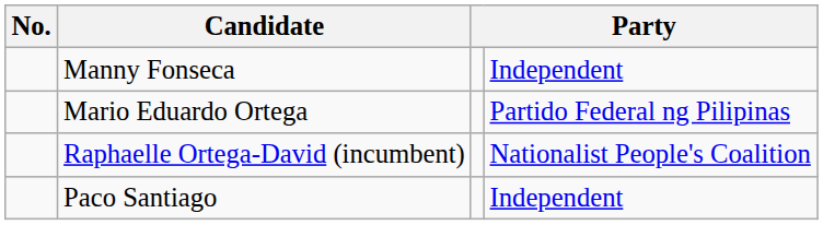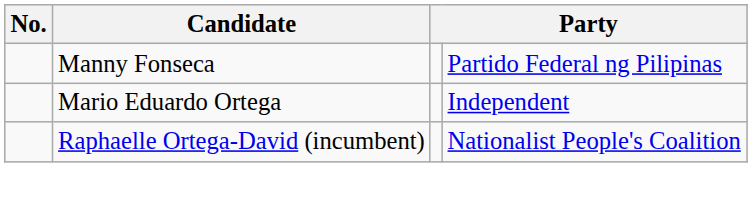Manny Fonseca | column 4: Independent -> Partido Federal ng Pilipinas
Mario Eduardo Ortega | column 4: Partido Federal ng Pilipinas -> Independent
- row: Paco Santiago | Independent
